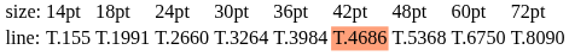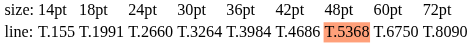line: | column 7: lightsalmon background -> no background
line: | column 8: no background -> lightsalmon background
